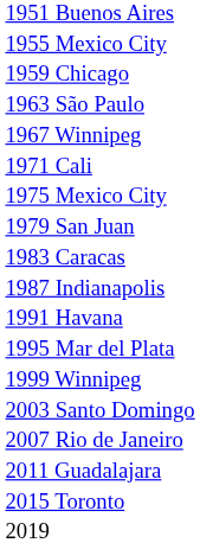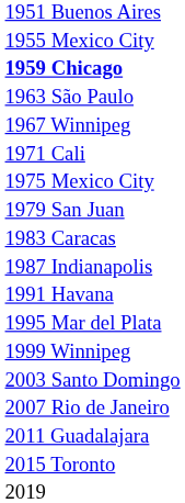1959 Chicago | column 1: normal -> bold
